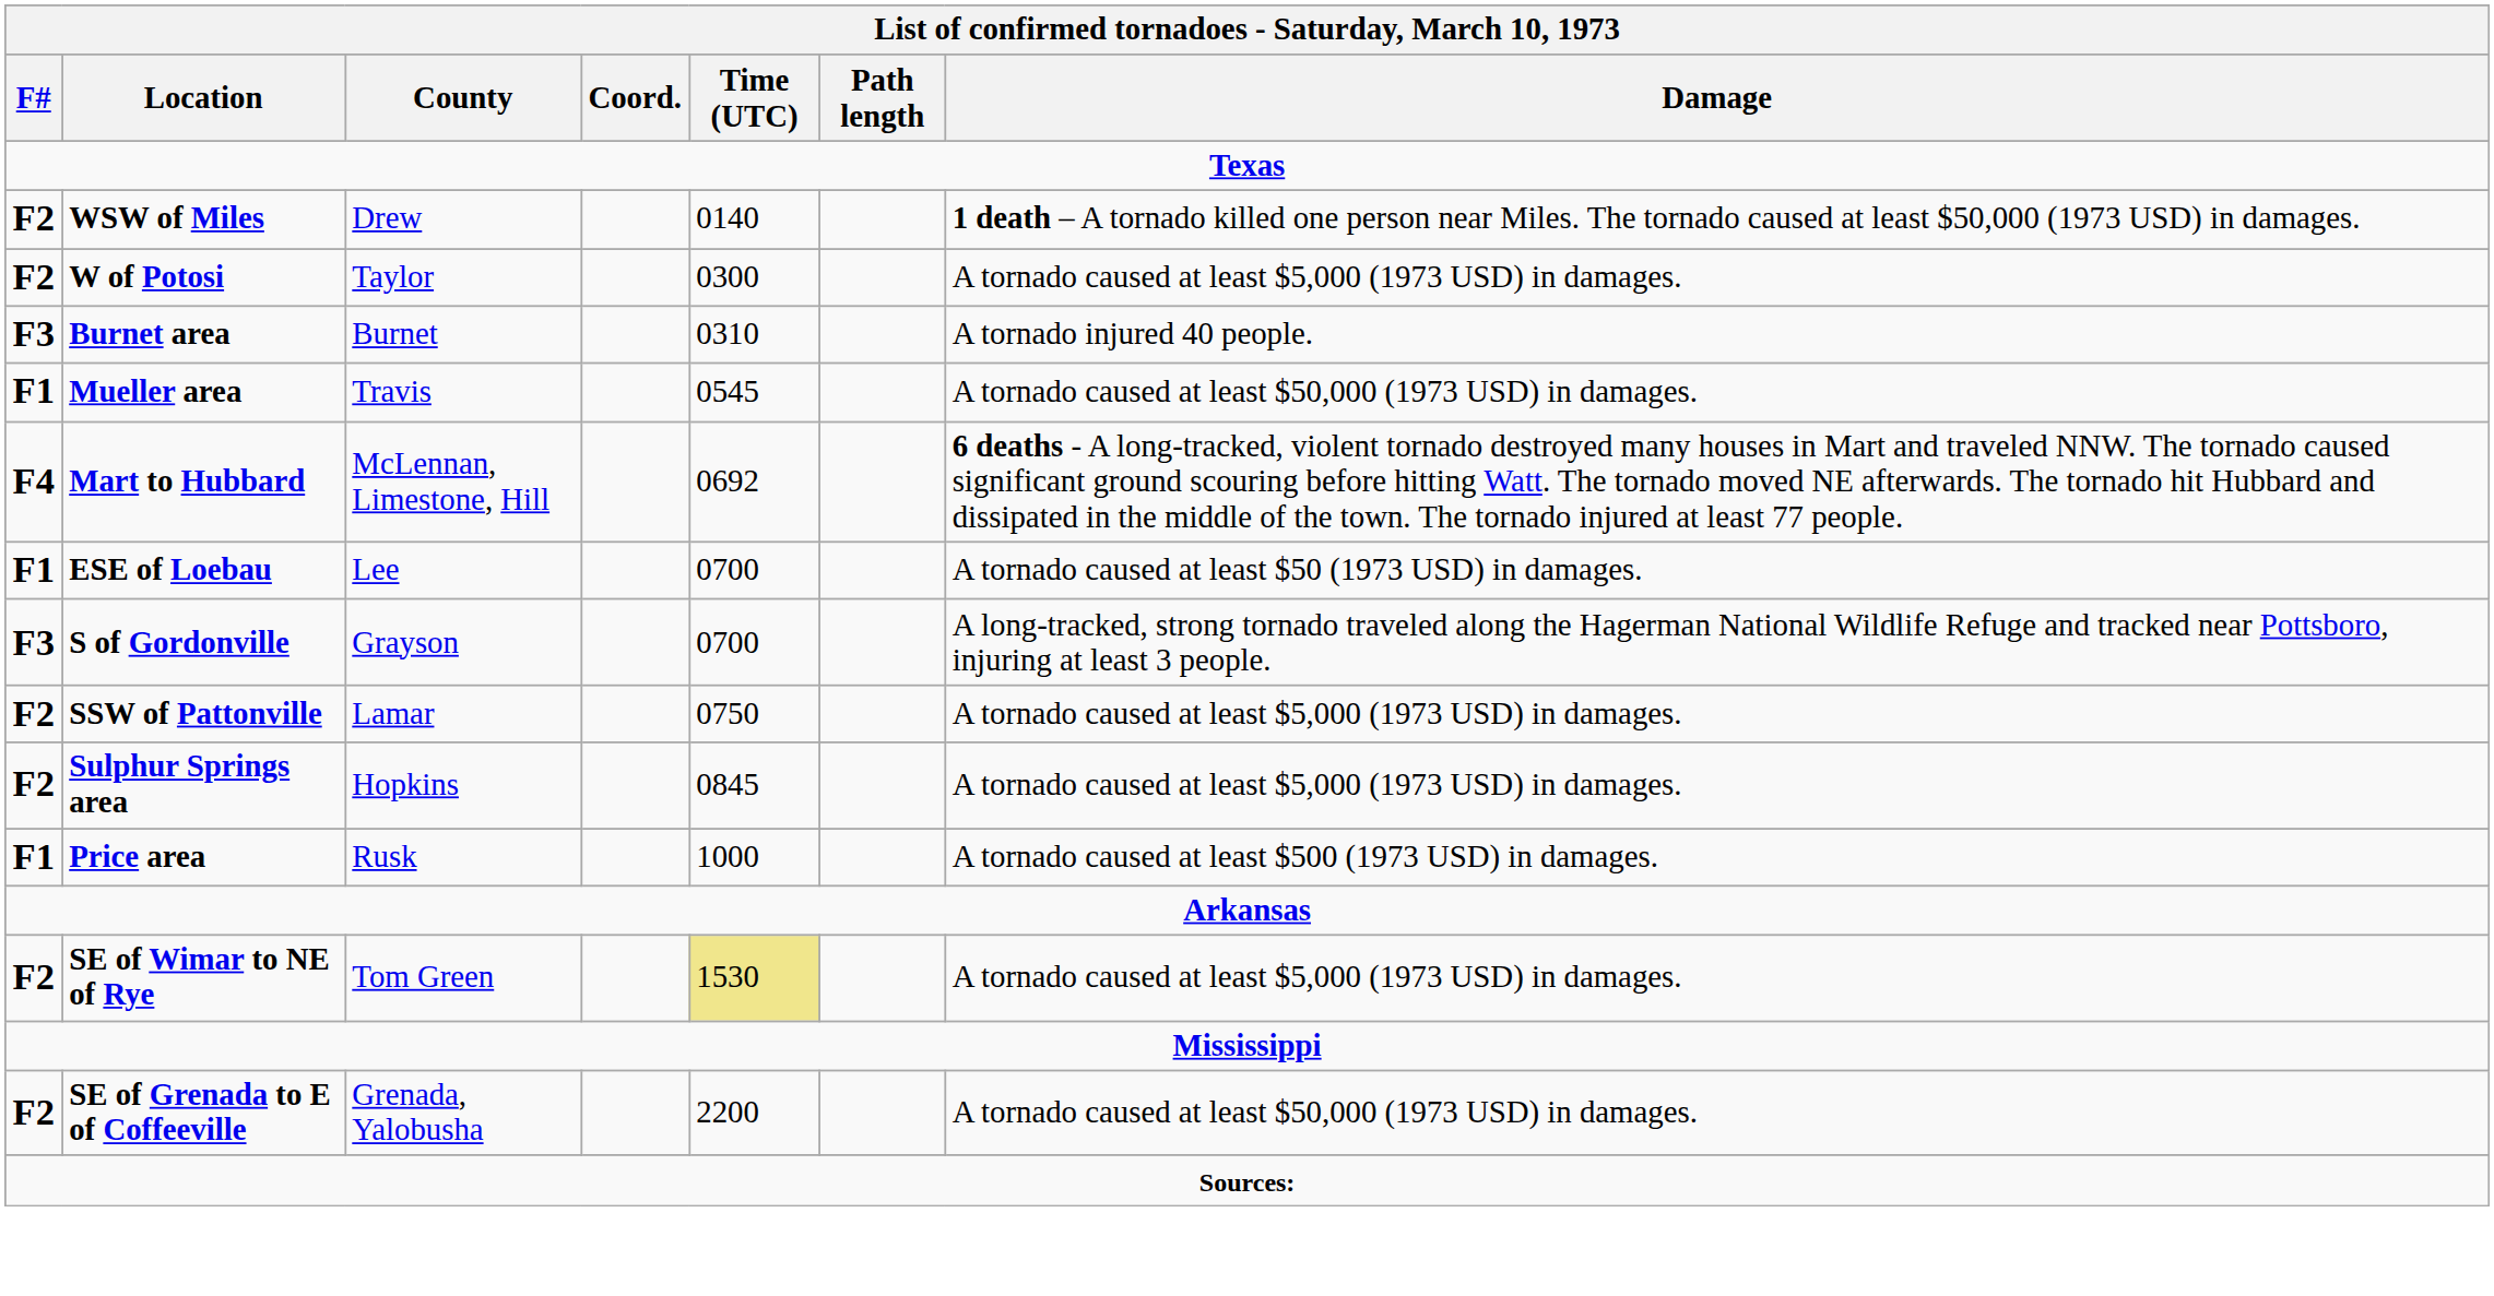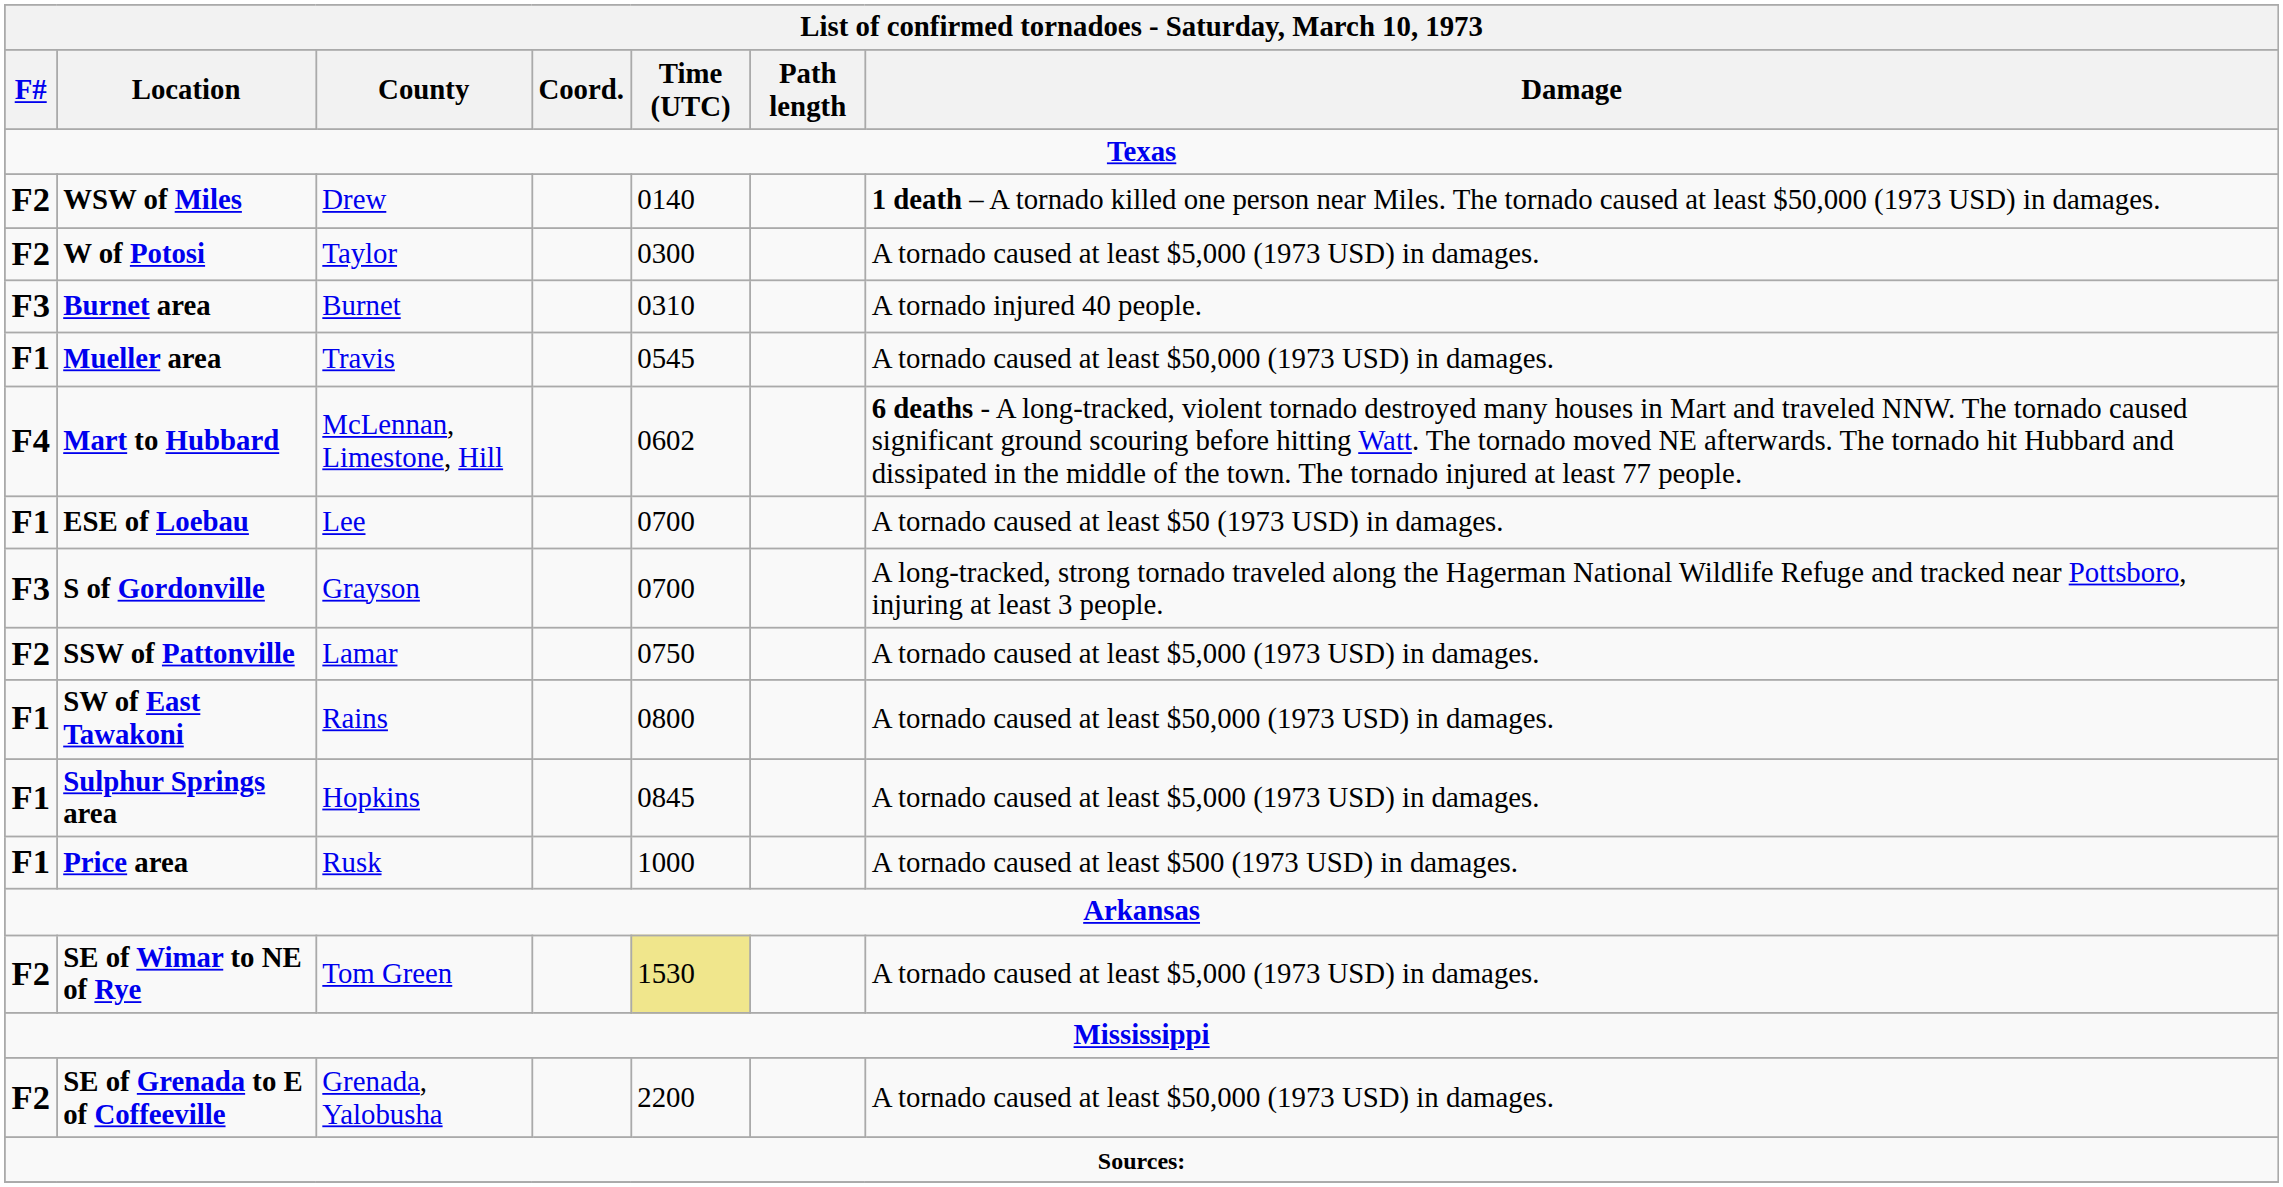Mart to Hubbard | Time (UTC): 0692 -> 0602
+ row: F1 | SW of East Tawakoni | Rains | 0800 | A tornado caused at least $50,000 (1973 USD) in damages.
Sulphur Springs area | F#: F2 -> F1
